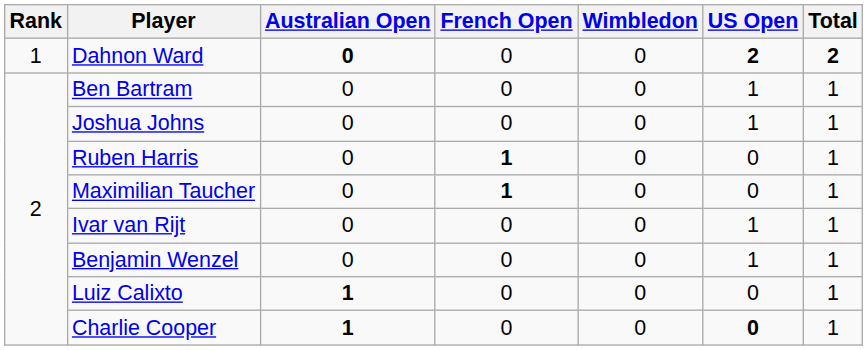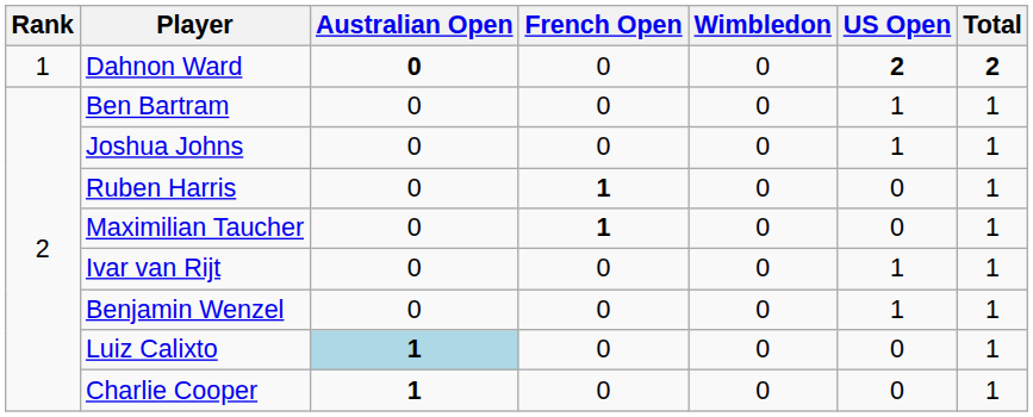Luiz Calixto | Australian Open: no background -> lightblue background
Charlie Cooper | US Open: bold -> normal
